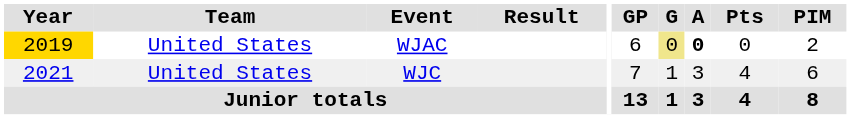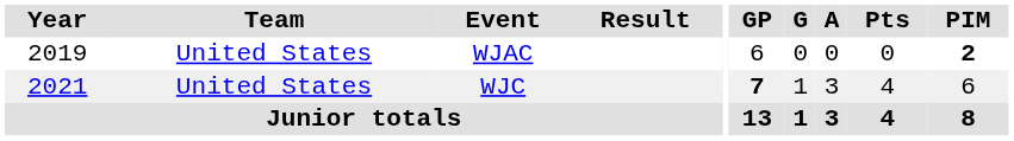WJAC | Year: gold background -> no background
WJAC | G: khaki background -> no background
WJAC | A: bold -> normal
WJAC | PIM: normal -> bold
WJC | GP: normal -> bold
